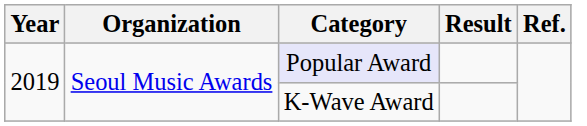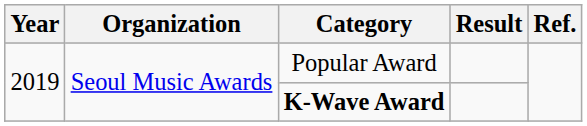Popular Award | Category: lavender background -> no background
K-Wave Award | Category: normal -> bold
